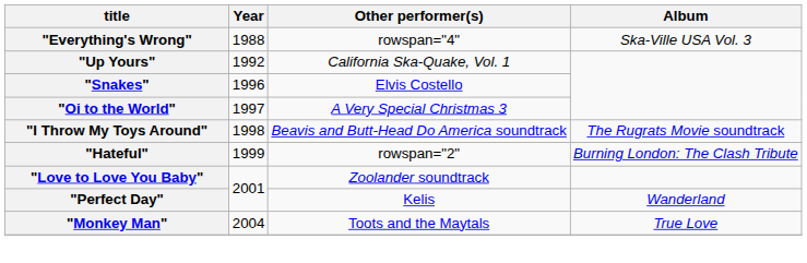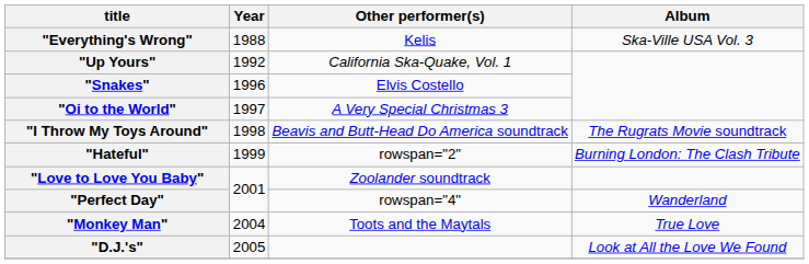"Everything's Wrong" | Other performer(s): rowspan="4" -> Kelis
"Perfect Day" | Other performer(s): Kelis -> rowspan="4"
+ row: "D.J.'s" | 2005 | Look at All the Love We Found
